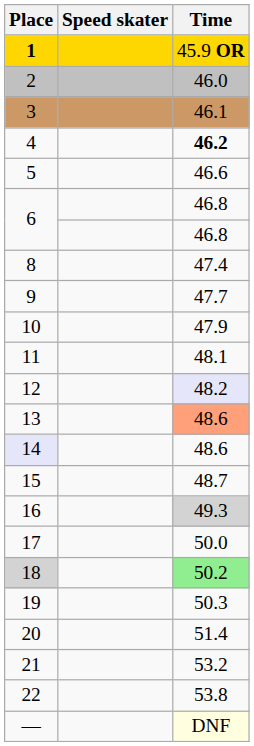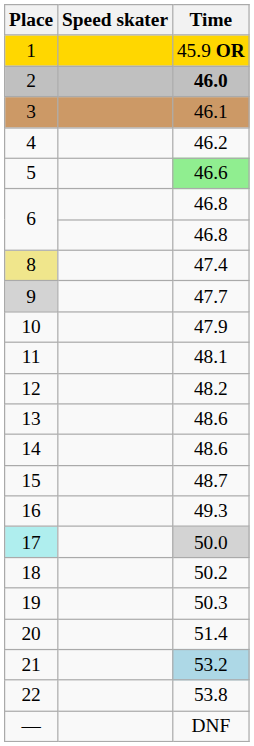1 | Place: bold -> normal
2 | Time: normal -> bold
4 | Time: bold -> normal
5 | Time: no background -> lightgreen background
8 | Place: no background -> khaki background
9 | Place: no background -> lightgrey background
12 | Time: lavender background -> no background
13 | Time: lightsalmon background -> no background
14 | Place: lavender background -> no background
16 | Time: lightgrey background -> no background
17 | Place: no background -> paleturquoise background
17 | Time: no background -> lightgrey background
18 | Place: lightgrey background -> no background
18 | Time: lightgreen background -> no background
21 | Time: no background -> lightblue background
— | Time: lightyellow background -> no background
